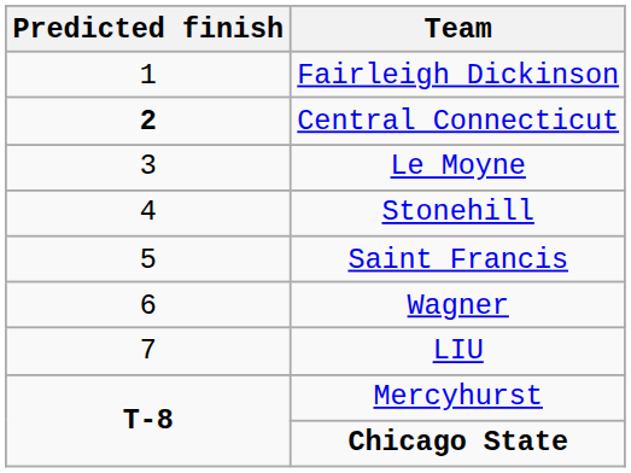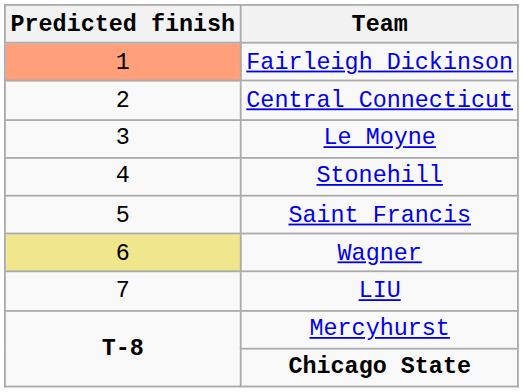Fairleigh Dickinson | Predicted finish: no background -> lightsalmon background
Central Connecticut | Predicted finish: bold -> normal
Wagner | Predicted finish: no background -> khaki background
